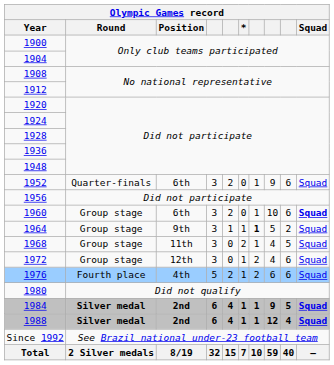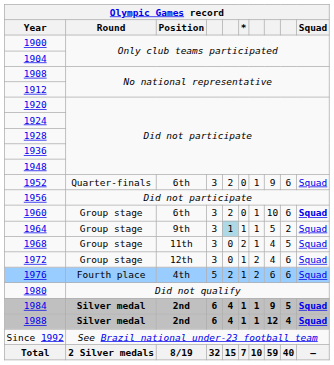1964 | column 5: no background -> lightblue background
1964 | column 7: bold -> normal
